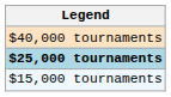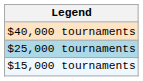row 3 | column 1: bold -> normal
